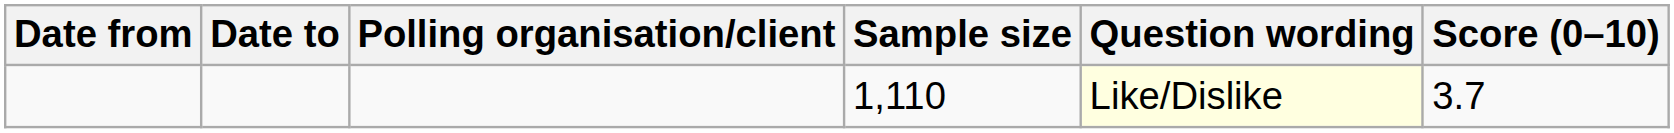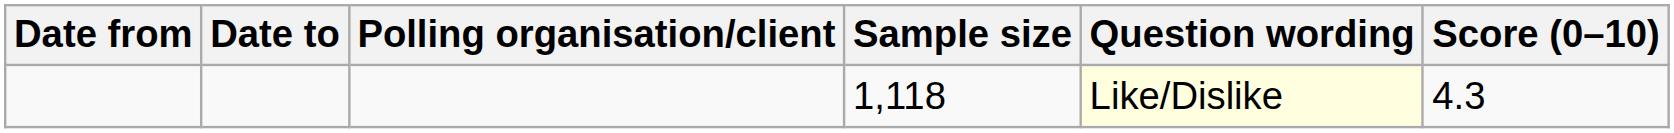row 2 | Sample size: 1,110 -> 1,118
row 2 | Score (0–10): 3.7 -> 4.3
